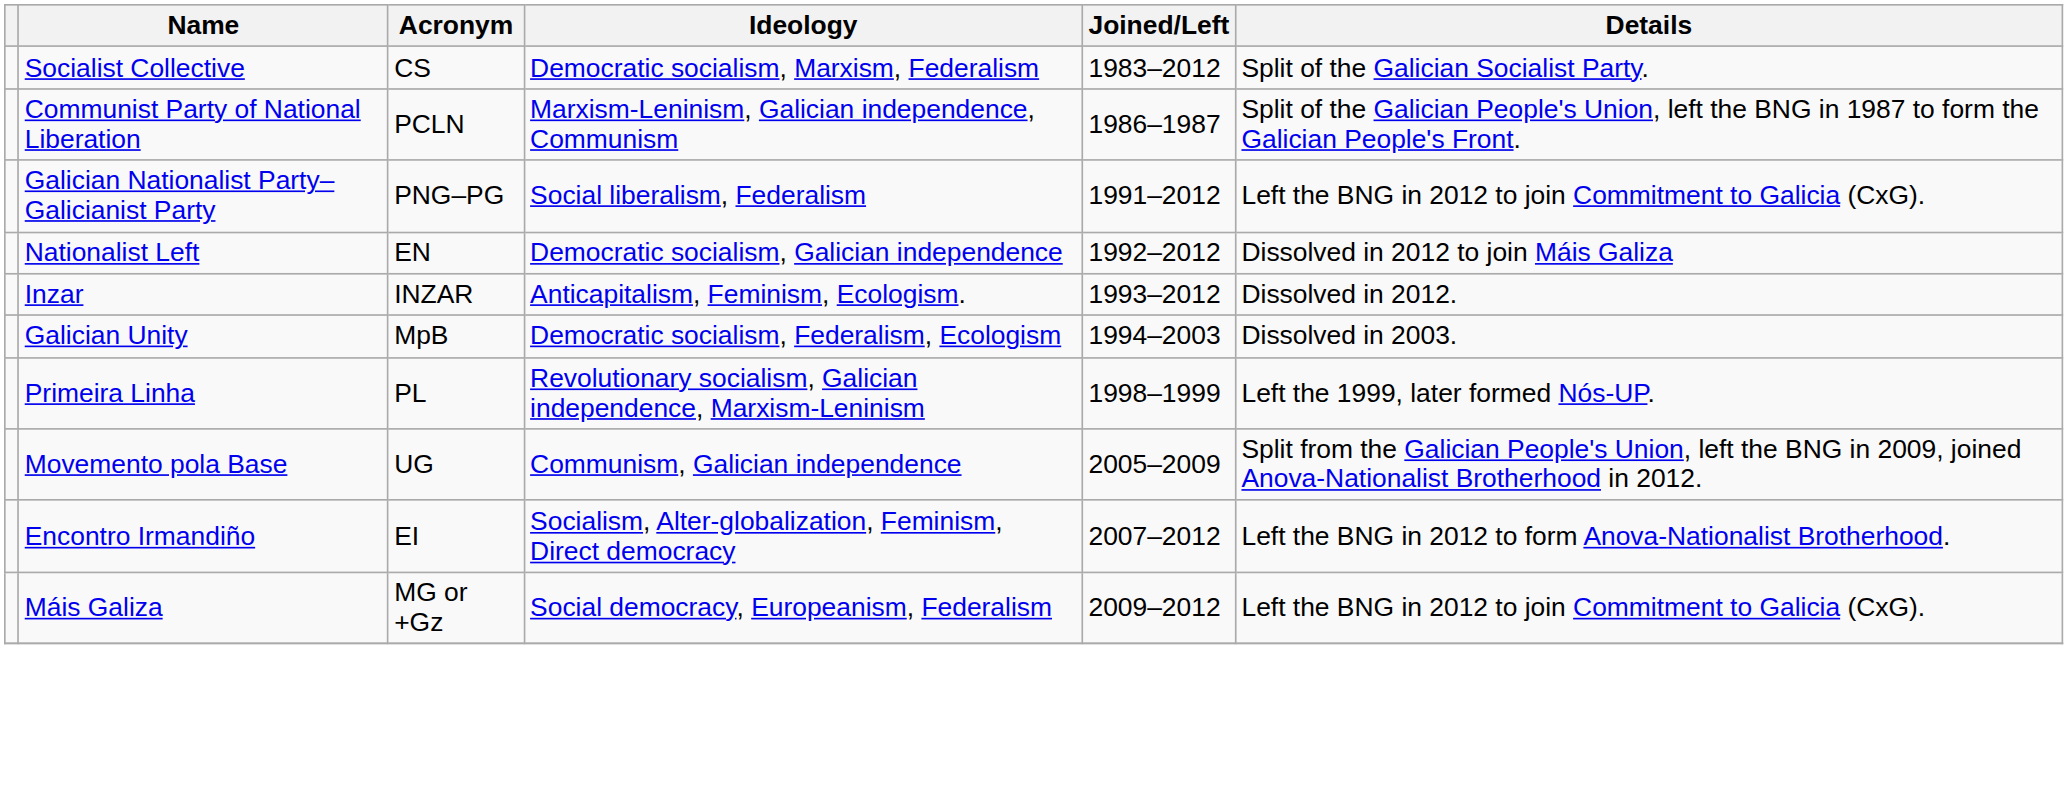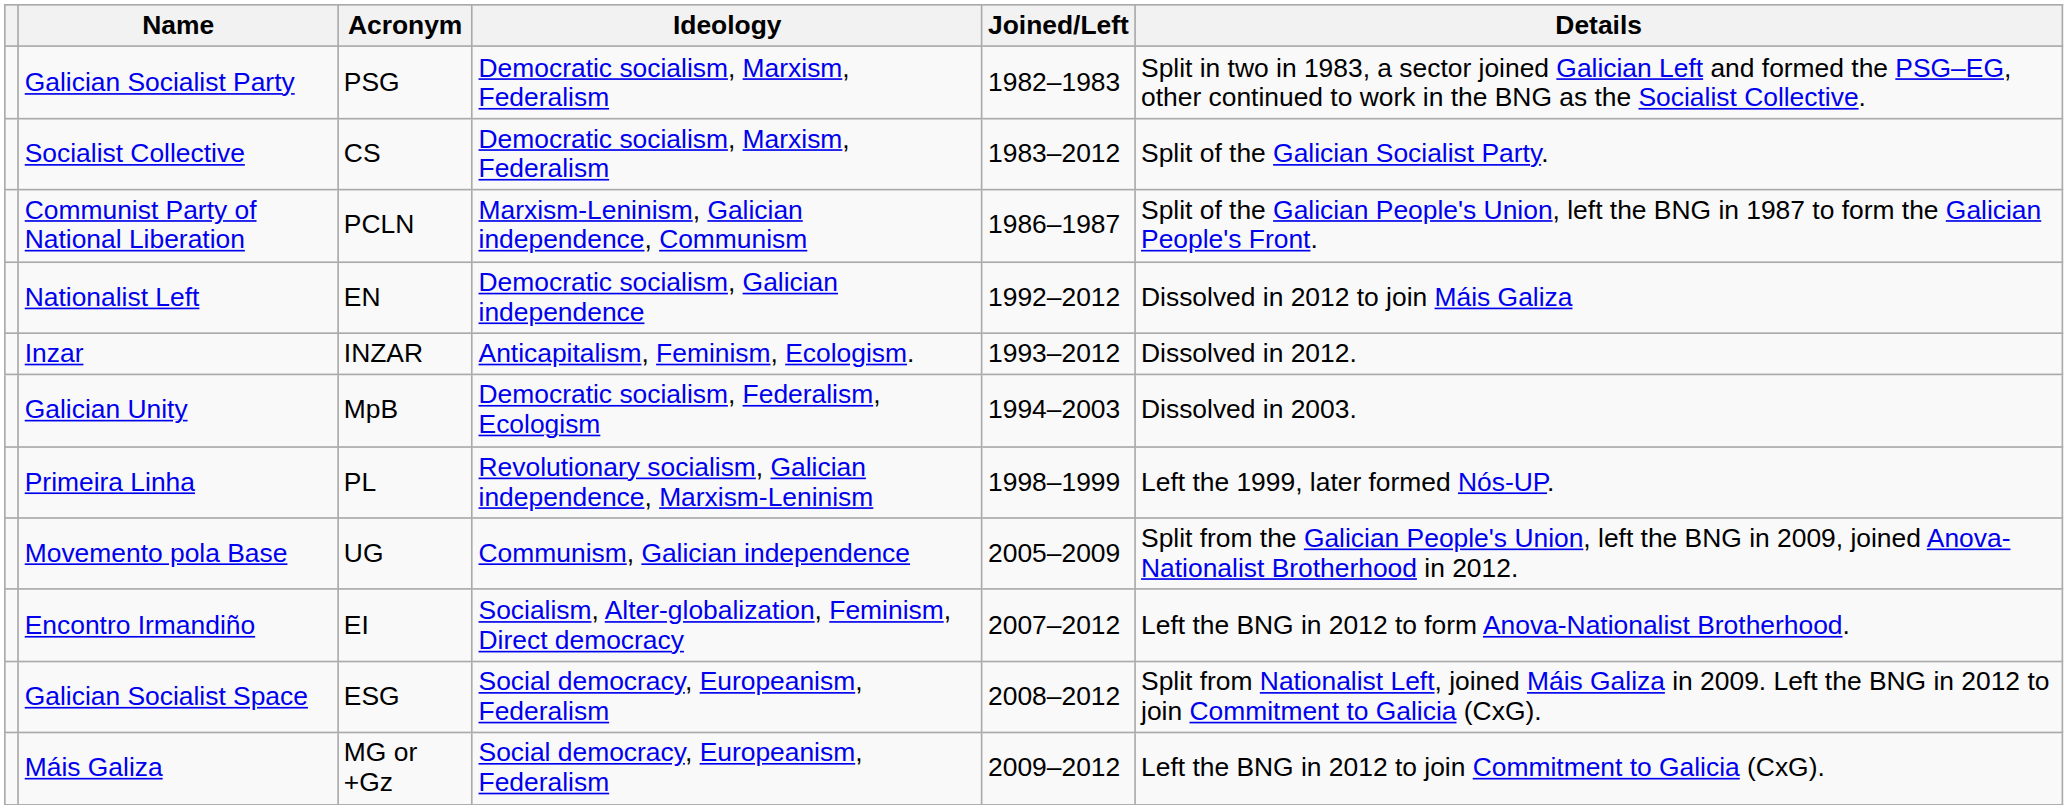+ row: Galician Socialist Party | PSG | Democratic socialism, Marxism, Federalism | 1982–1983 | Split in two in 1983, a sector joined Galician Left and formed the PSG–EG, other continued to work in the BNG as the Socialist Collective.
- row: Galician Nationalist Party–Galicianist Party | PNG–PG | Social liberalism, Federalism | 1991–2012 | Left the BNG in 2012 to join Commitment to Galicia (CxG).
+ row: Galician Socialist Space | ESG | Social democracy, Europeanism, Federalism | 2008–2012 | Split from Nationalist Left, joined Máis Galiza in 2009. Left the BNG in 2012 to join Commitment to Galicia (CxG).
